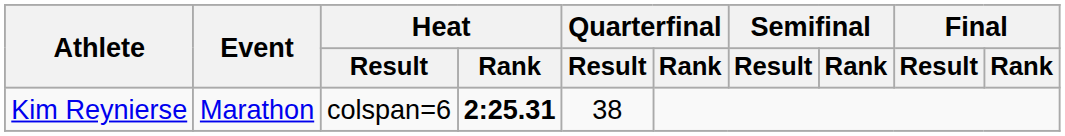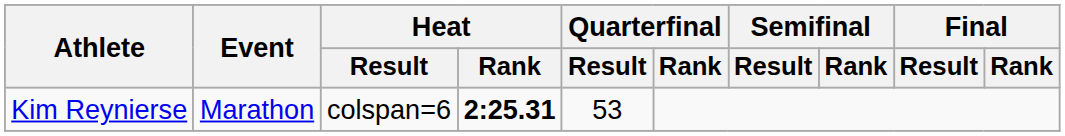Kim Reynierse | Quarterfinal / Result: 38 -> 53
